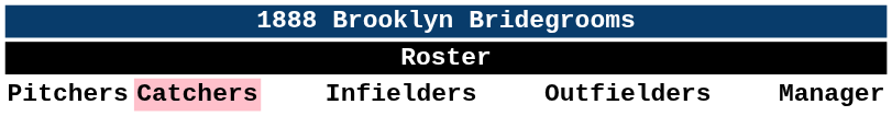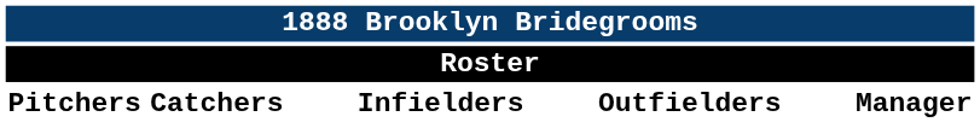Pitchers | column 2: pink background -> no background
